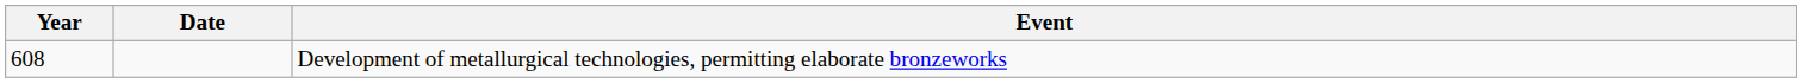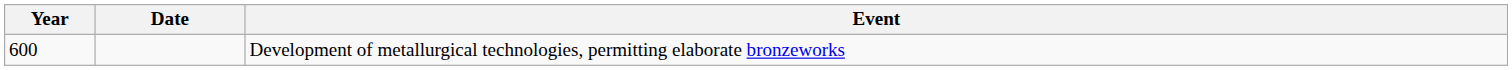row 2 | Year: 608 -> 600
